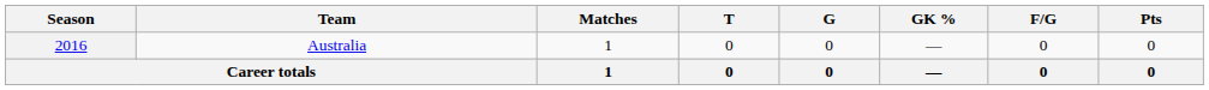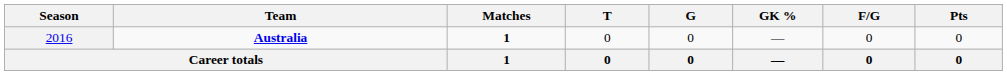2016 | Team: normal -> bold
2016 | Matches: normal -> bold
